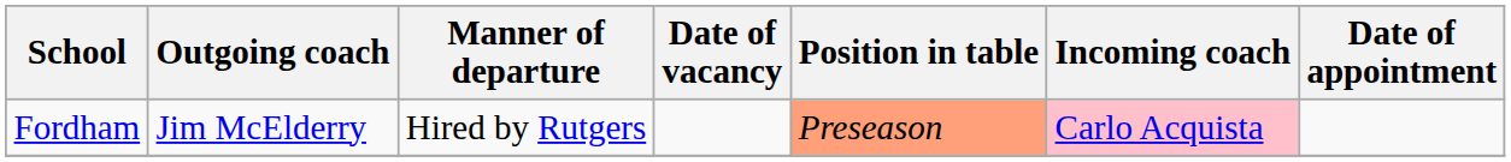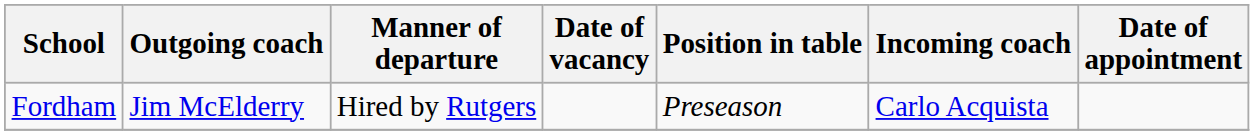Fordham | Position in table: lightsalmon background -> no background
Fordham | Incoming coach: pink background -> no background
